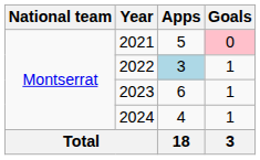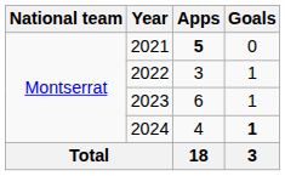2021 | Apps: normal -> bold
2021 | Goals: pink background -> no background
2022 | Apps: lightblue background -> no background
2024 | Goals: normal -> bold
